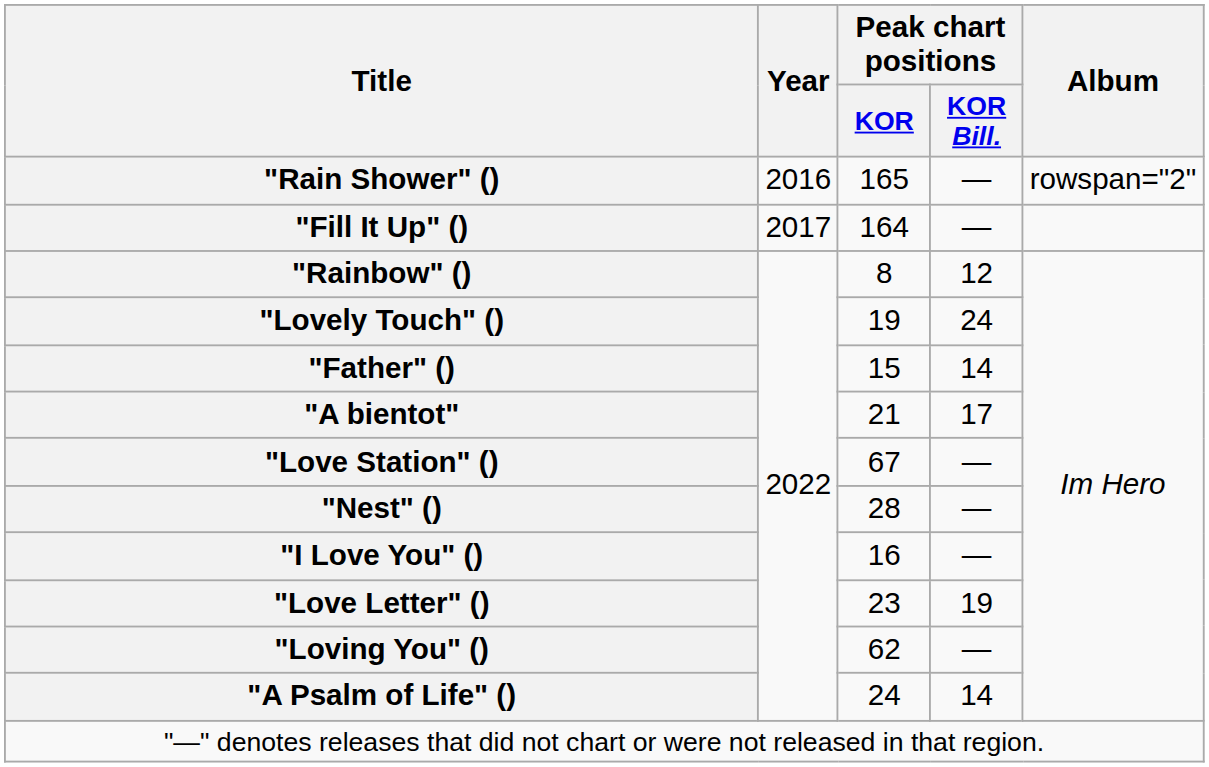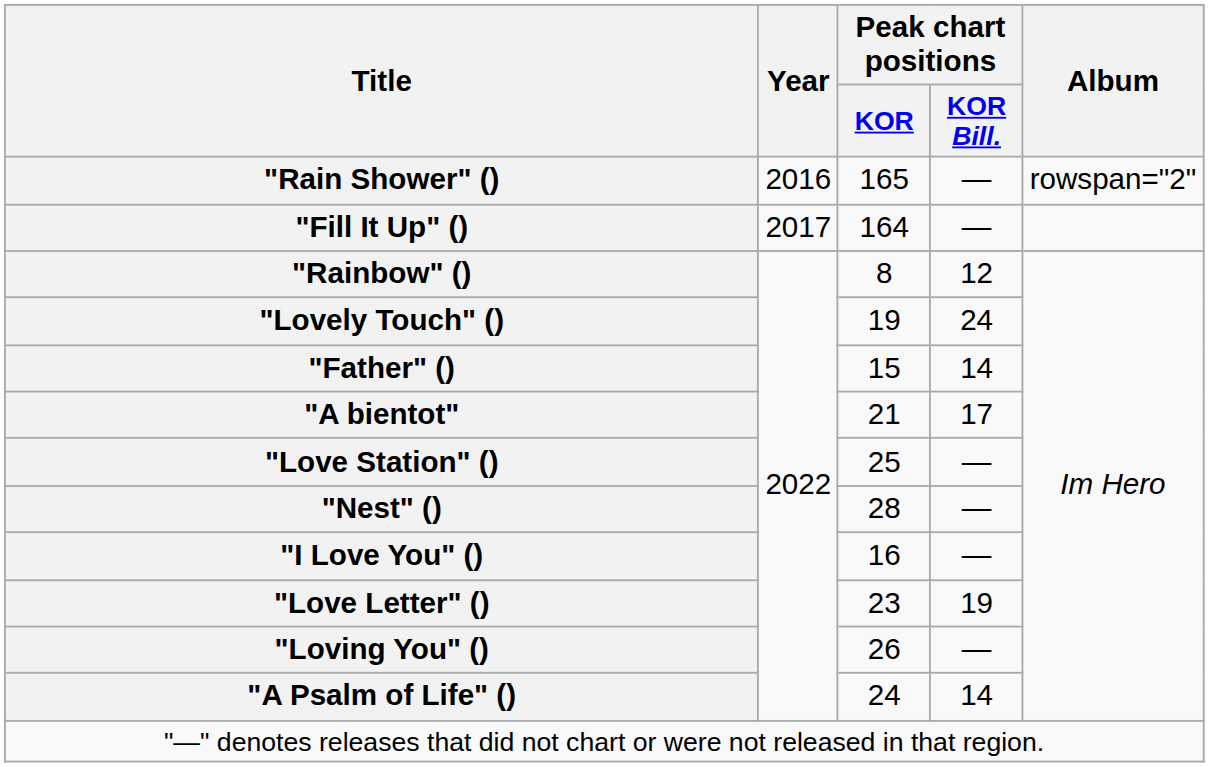"Love Station" () | Peak chart positions / KOR: 67 -> 25
"Loving You" () | Peak chart positions / KOR: 62 -> 26
